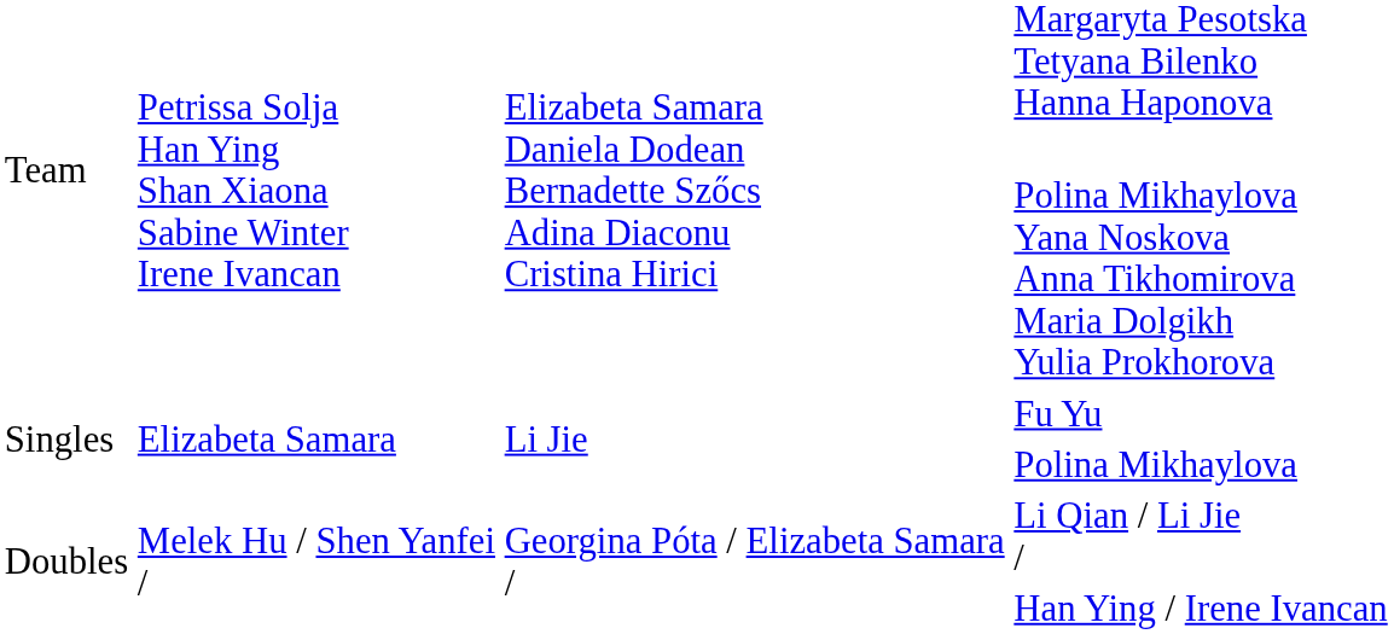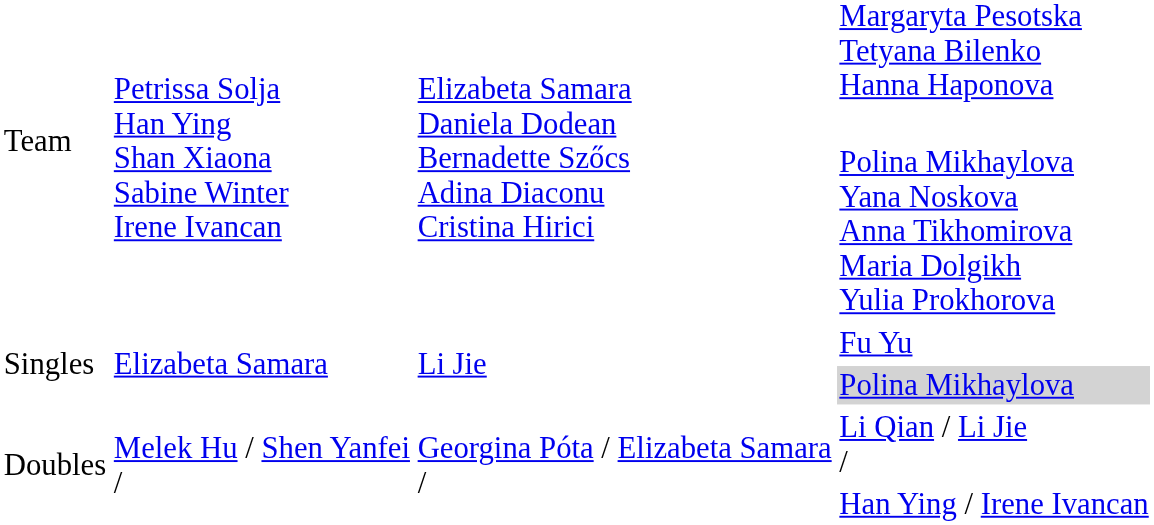Polina Mikhaylova | column 4: no background -> lightgrey background
